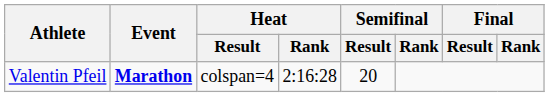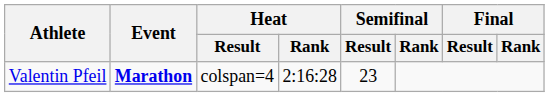Valentin Pfeil | Semifinal / Result: 20 -> 23
